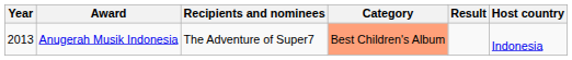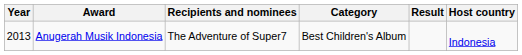Anugerah Musik Indonesia | Category: lightsalmon background -> no background
